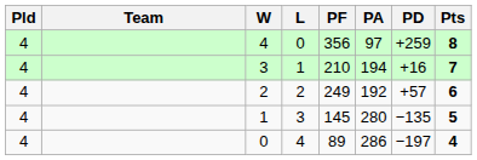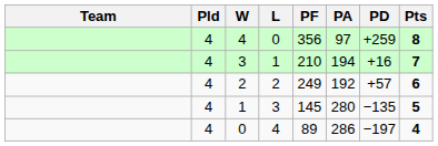columns swapped: Team <-> Pld
